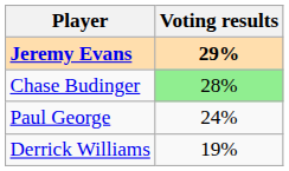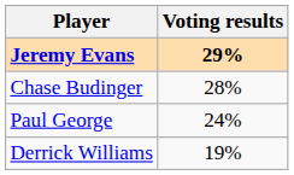Chase Budinger | Voting results: lightgreen background -> no background
